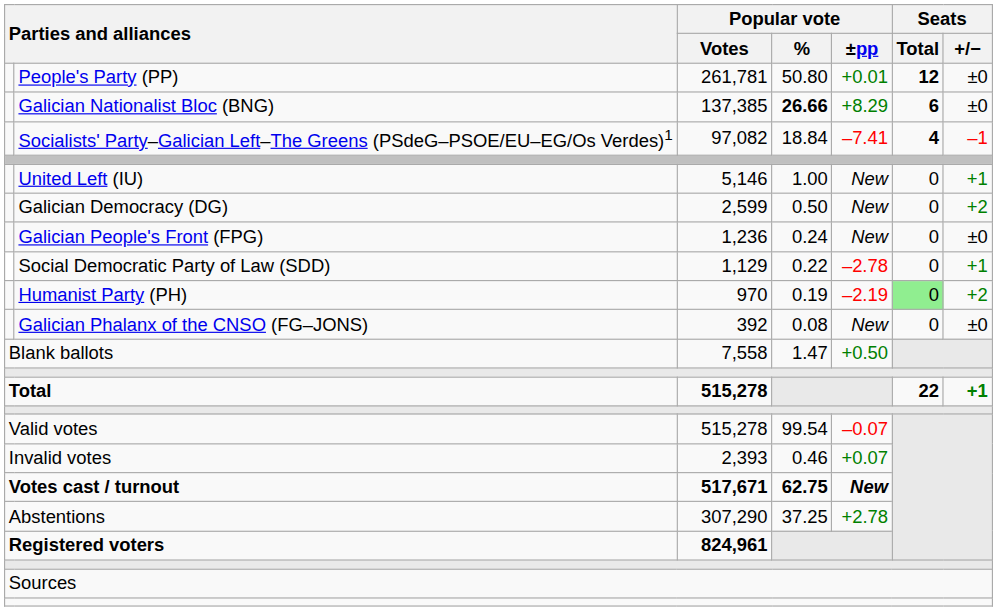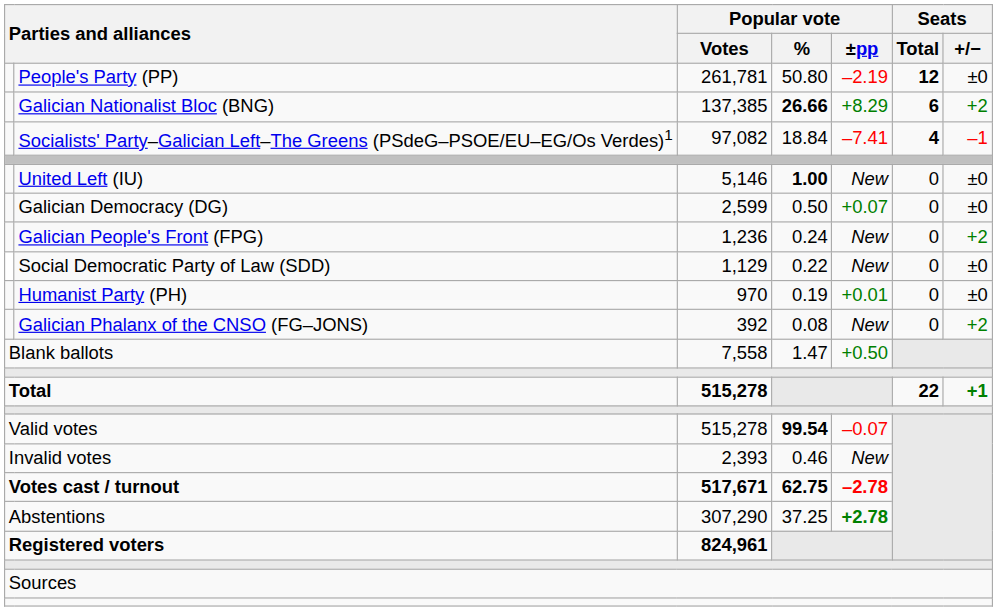People's Party (PP) | Popular vote / ±pp: +0.01 -> –2.19
Galician Nationalist Bloc (BNG) | Seats / +/−: ±0 -> +2
United Left (IU) | Popular vote / %: normal -> bold
United Left (IU) | Seats / +/−: +1 -> ±0
Galician Democracy (DG) | Popular vote / ±pp: New -> +0.07
Galician Democracy (DG) | Seats / +/−: +2 -> ±0
Galician People's Front (FPG) | Seats / +/−: ±0 -> +2
Social Democratic Party of Law (SDD) | Popular vote / ±pp: –2.78 -> New
Social Democratic Party of Law (SDD) | Seats / +/−: +1 -> ±0
Humanist Party (PH) | Popular vote / ±pp: –2.19 -> +0.01
Humanist Party (PH) | Seats / Total: lightgreen background -> no background
Humanist Party (PH) | Seats / +/−: +2 -> ±0
Galician Phalanx of the CNSO (FG–JONS) | Seats / +/−: ±0 -> +2
Valid votes | Popular vote / %: normal -> bold
Invalid votes | Popular vote / ±pp: +0.07 -> New
Votes cast / turnout | Popular vote / ±pp: New -> –2.78
Abstentions | Popular vote / ±pp: normal -> bold
